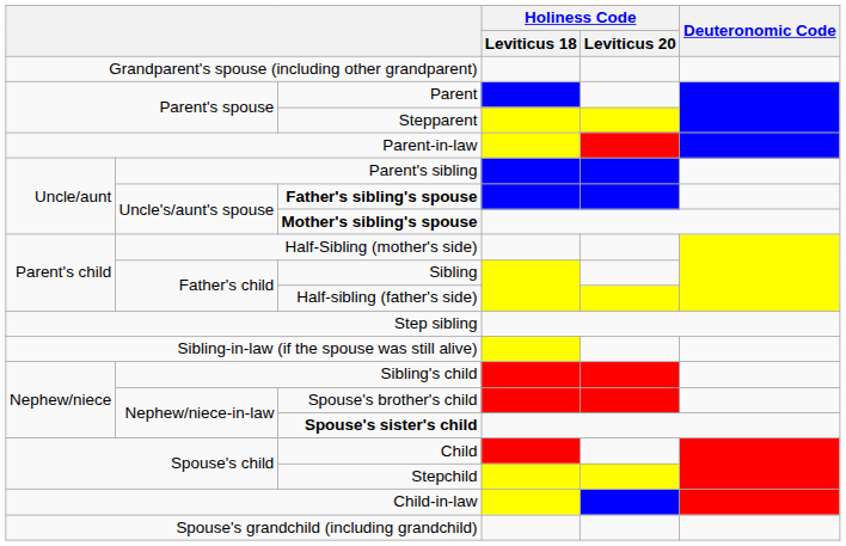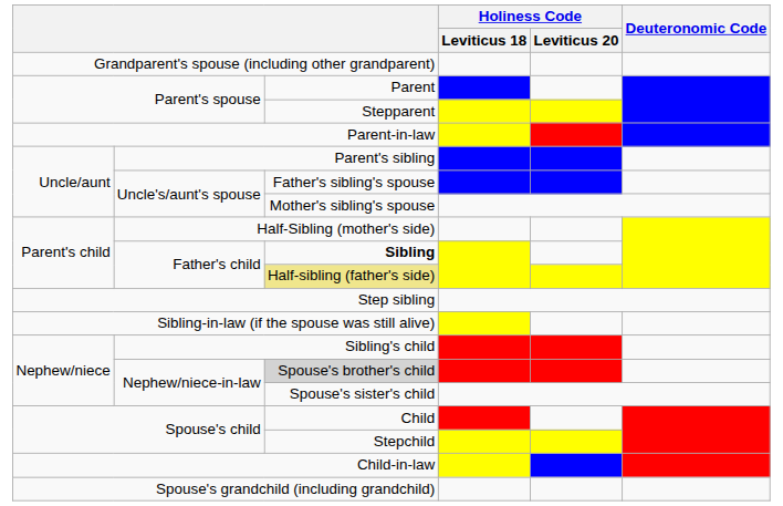Father's sibling's spouse | column 3: bold -> normal
Mother's sibling's spouse | column 3: bold -> normal
Sibling | column 3: normal -> bold
Half-sibling (father's side) | column 3: no background -> khaki background
Spouse's brother's child | column 3: no background -> lightgrey background
Spouse's sister's child | column 3: bold -> normal
